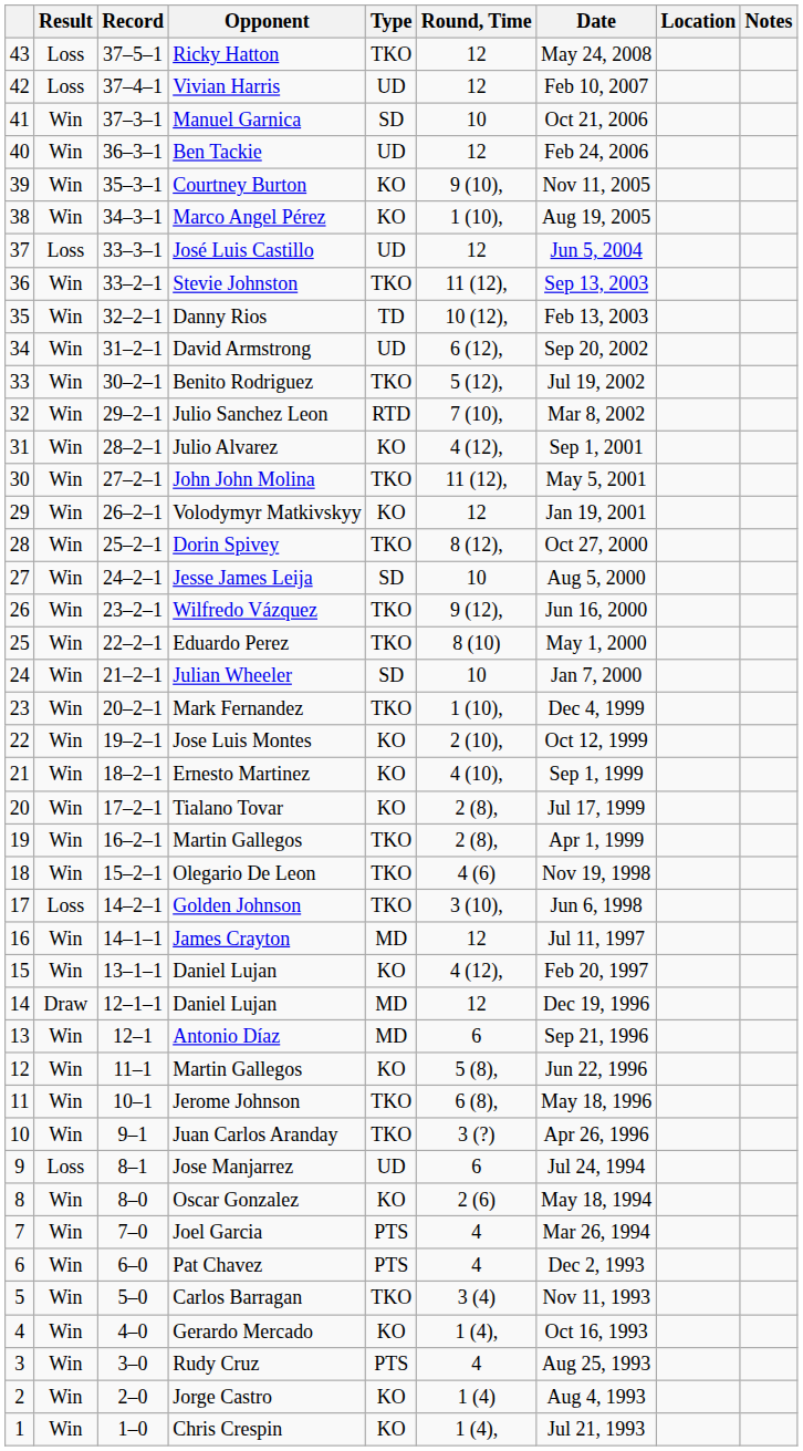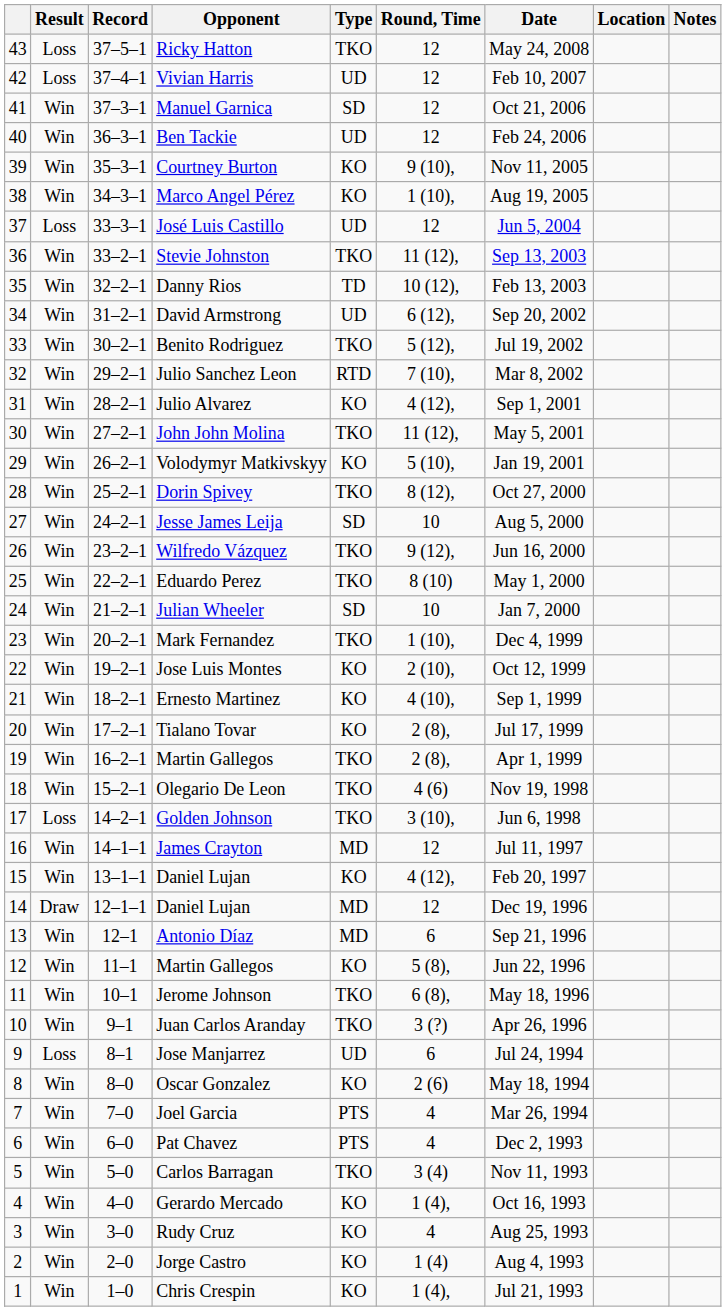Manuel Garnica | Round, Time: 10 -> 12
Volodymyr Matkivskyy | Round, Time: 12 -> 5 (10),
Rudy Cruz | Type: PTS -> KO
